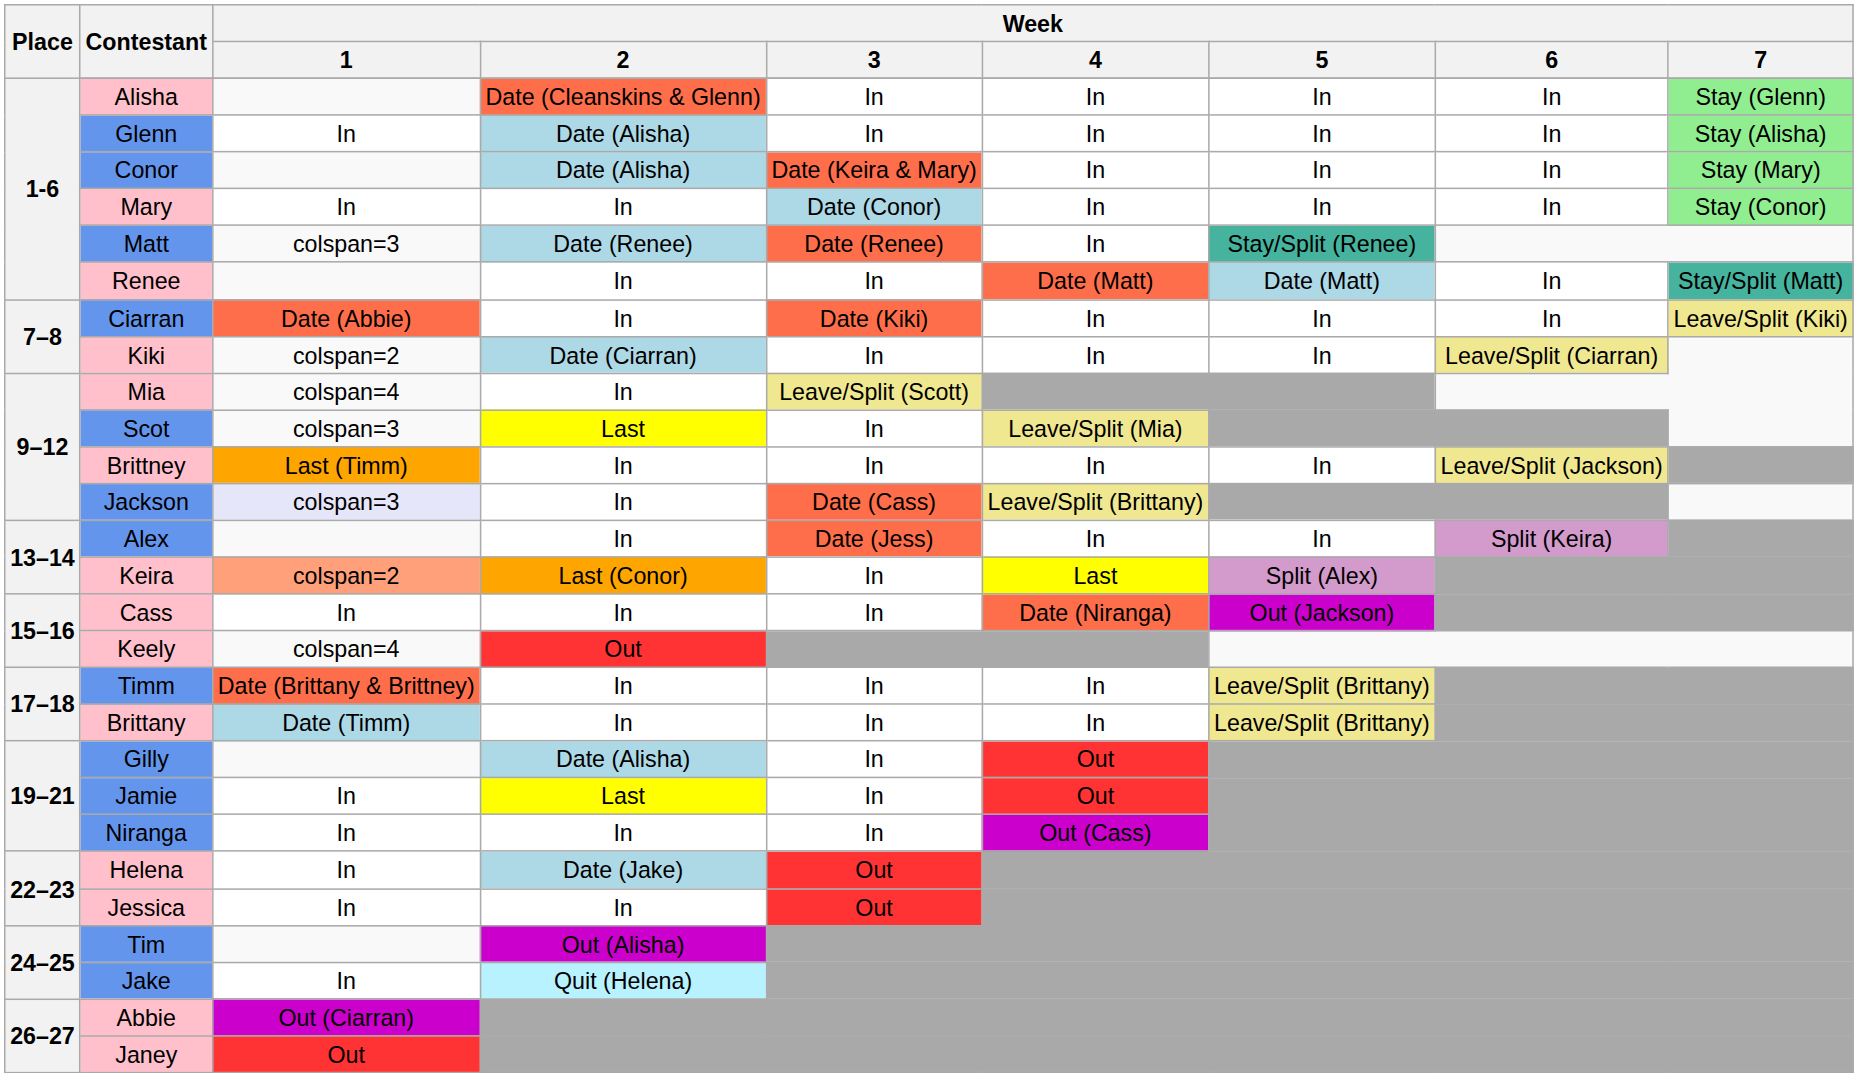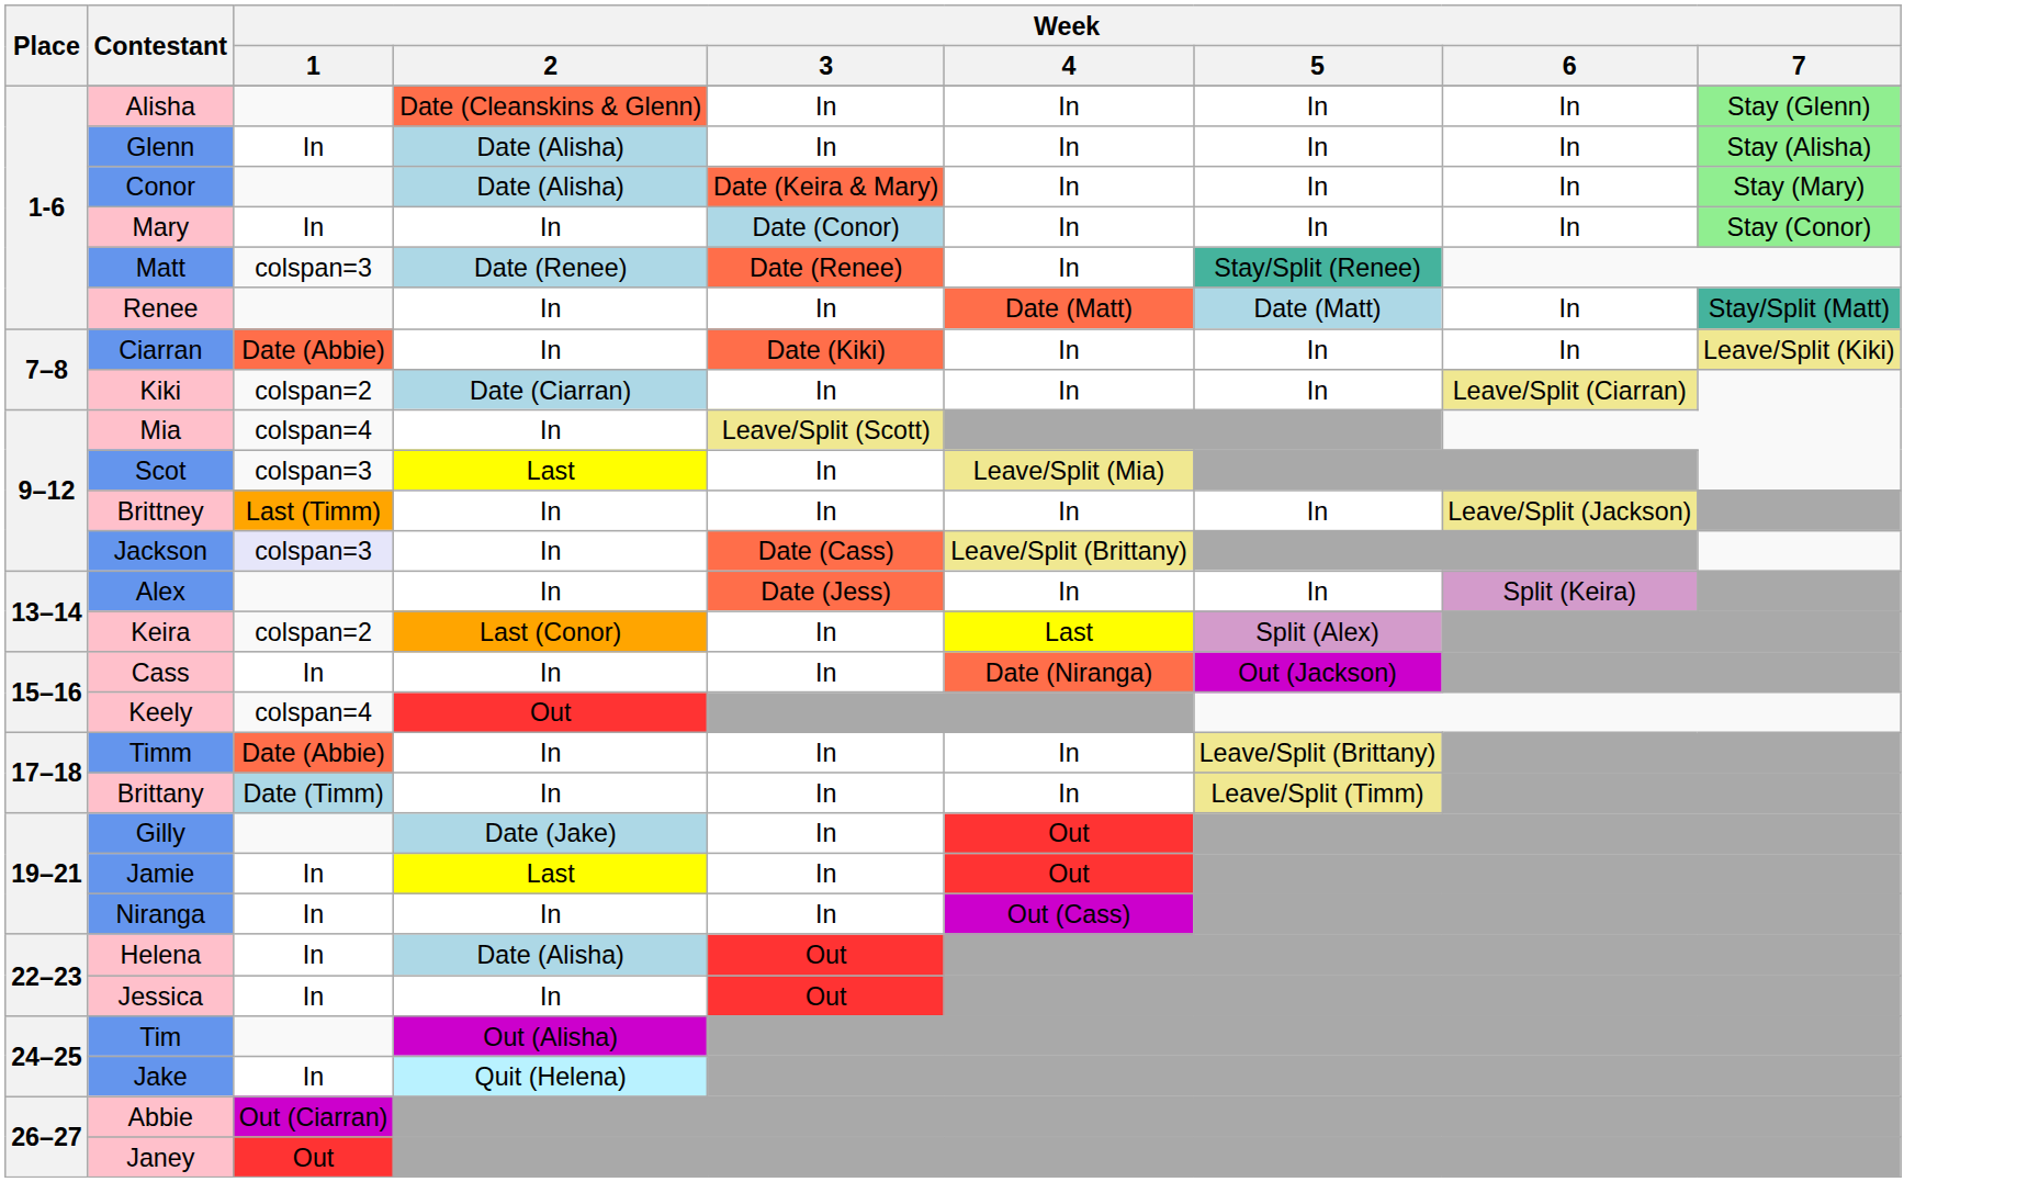Keira | Week / 1: lightsalmon background -> no background
Timm | Week / 1: Date (Brittany & Brittney) -> Date (Abbie)
Brittany | Week / 5: Leave/Split (Brittany) -> Leave/Split (Timm)
Gilly | Week / 2: Date (Alisha) -> Date (Jake)
Helena | Week / 2: Date (Jake) -> Date (Alisha)
